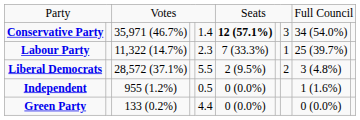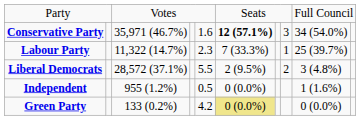Conservative Party | column 5: 1.4 -> 1.6
Green Party | column 5: 4.4 -> 4.2
Green Party | column 6: no background -> khaki background
